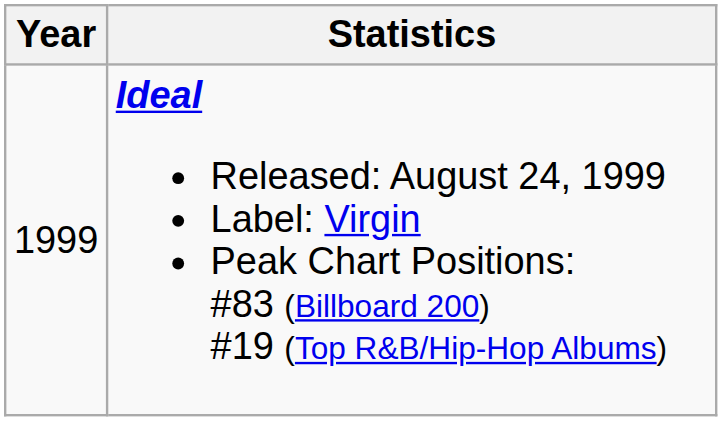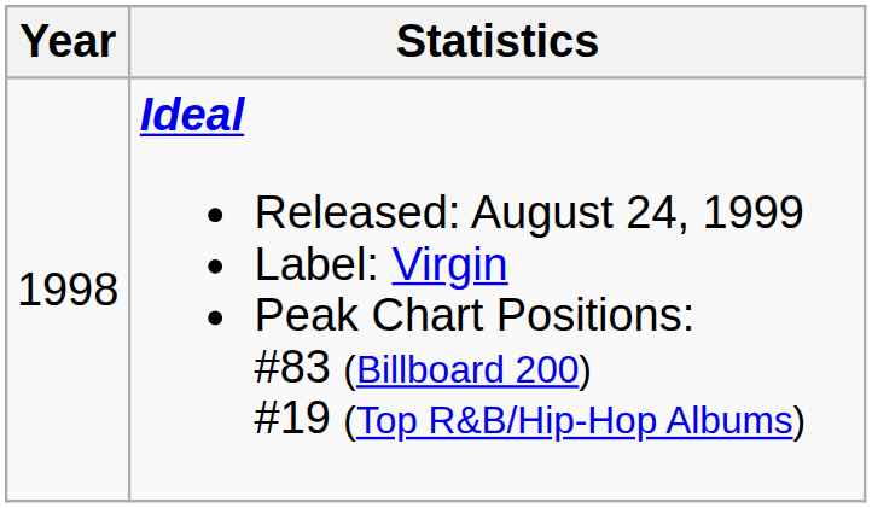row 2 | Year: 1999 -> 1998
